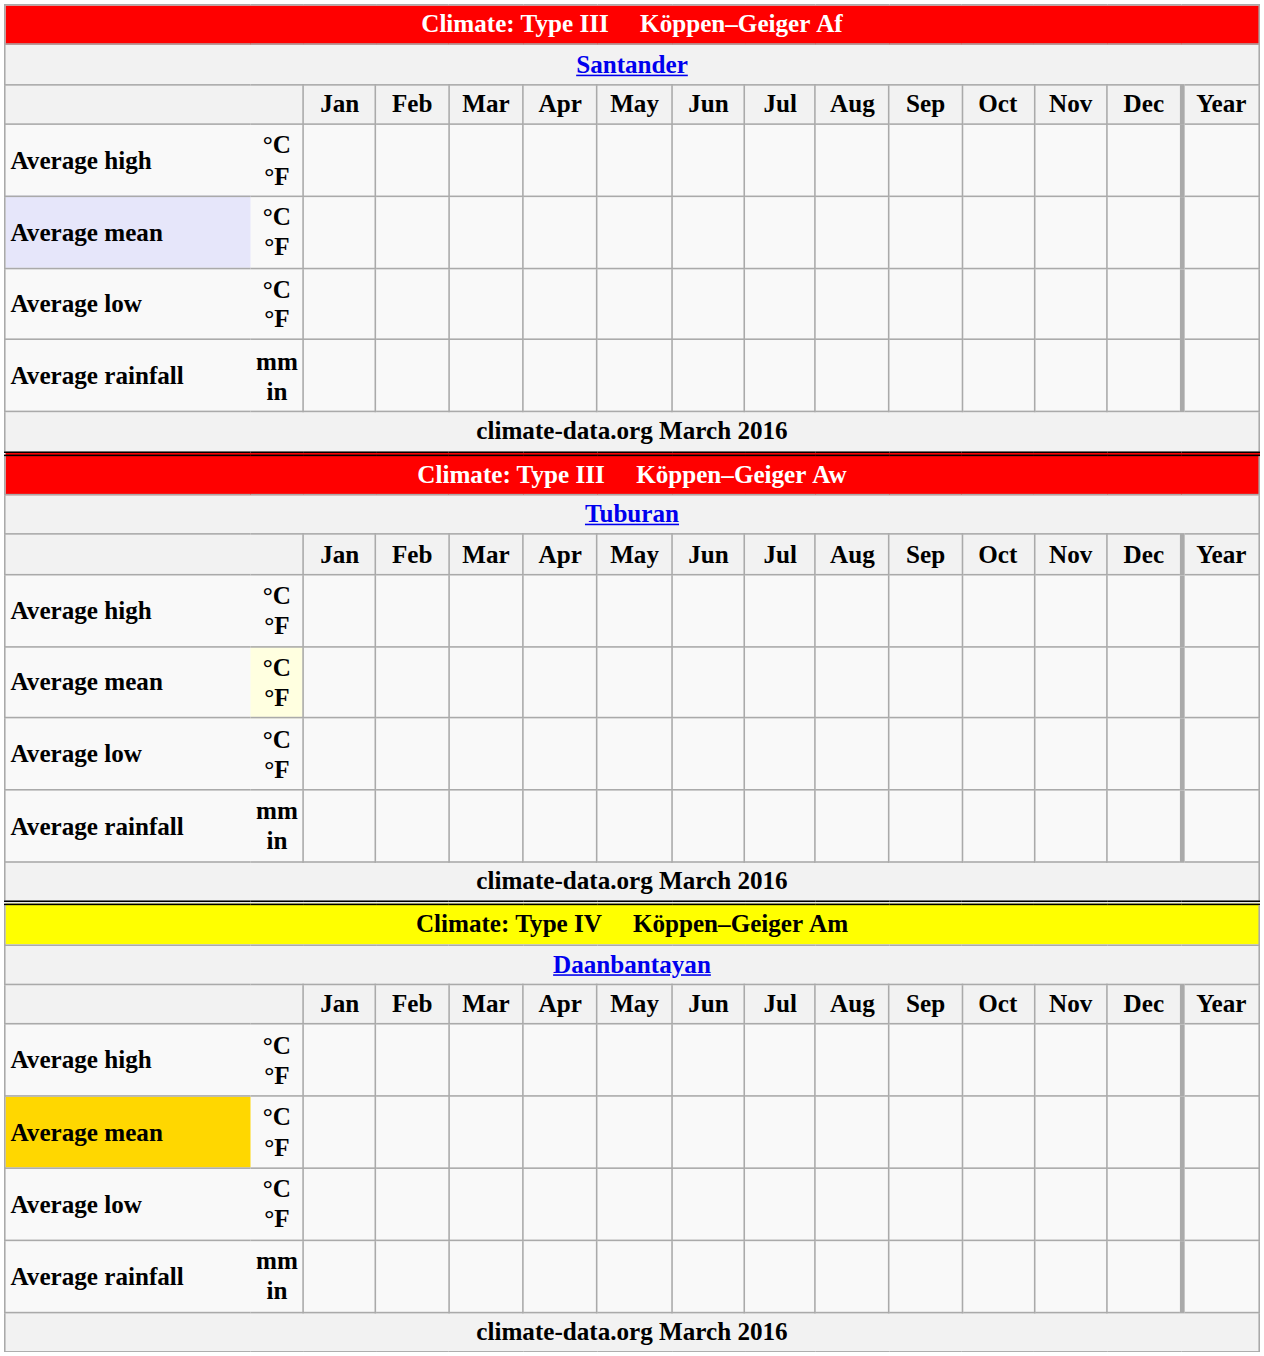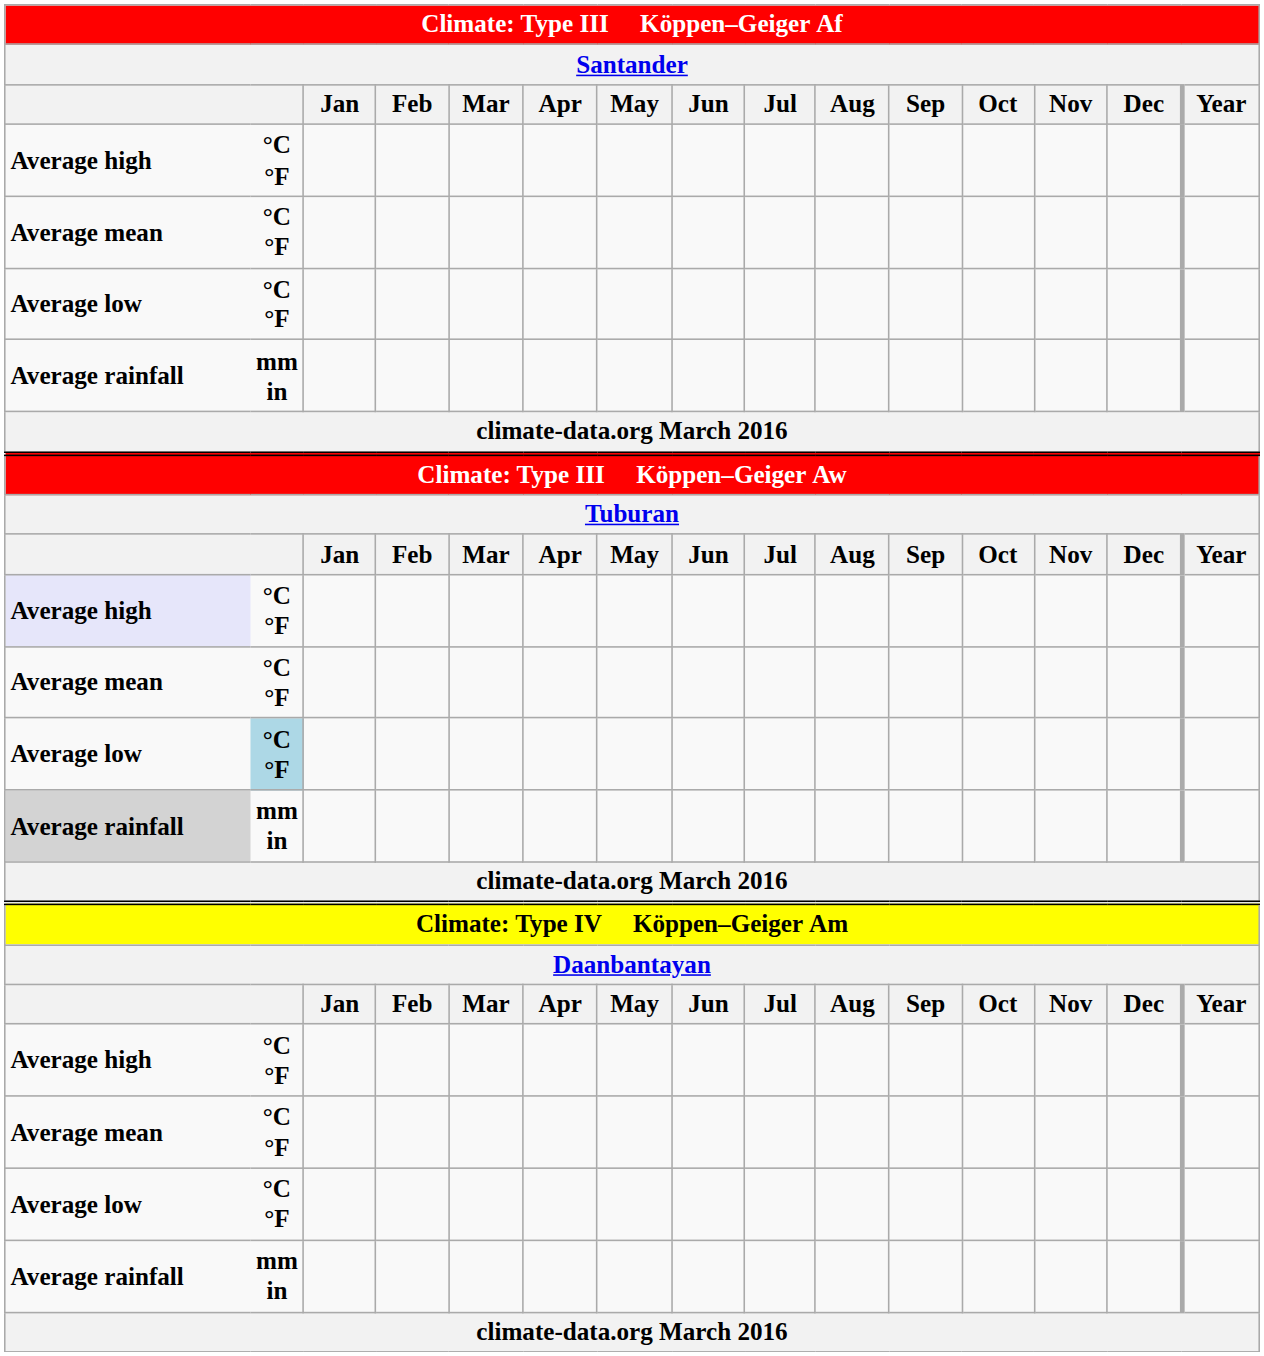row 5 | column 1: lavender background -> no background
row 12 | column 1: no background -> lavender background
row 13 | column 2: lightyellow background -> no background
row 14 | column 2: no background -> lightblue background
row 15 | column 1: no background -> lightgrey background
row 21 | column 1: gold background -> no background
